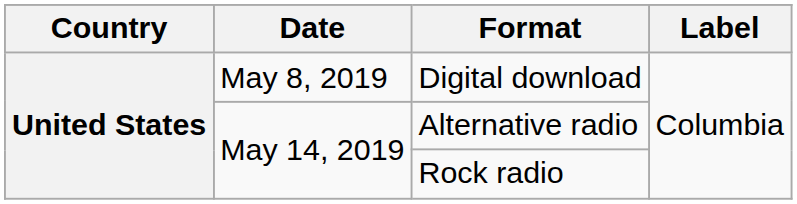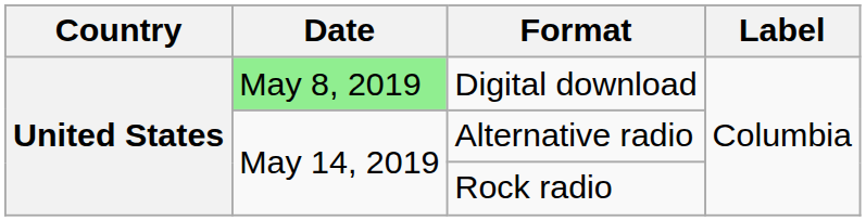Digital download | Date: no background -> lightgreen background
